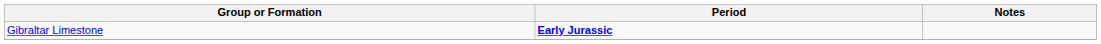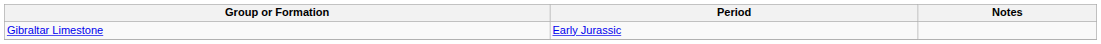Gibraltar Limestone | Period: bold -> normal
